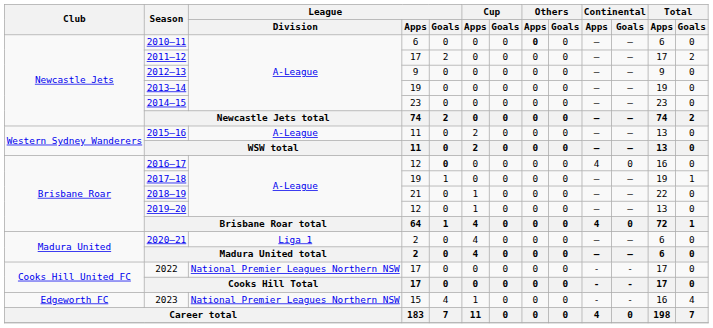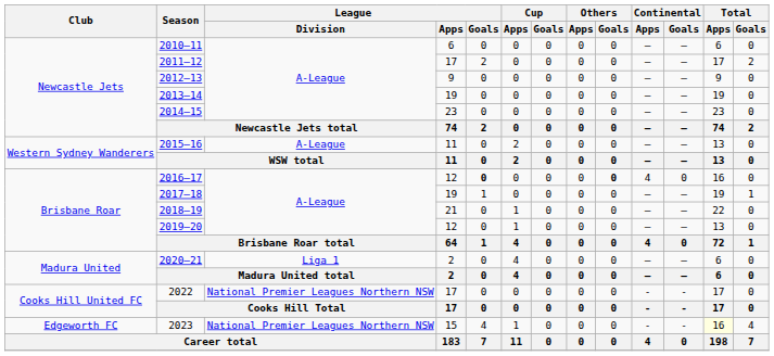2010–11 | Others / Apps: bold -> normal
2016–17 | Others / Goals: normal -> bold
2023 | Total / Apps: no background -> lightyellow background
